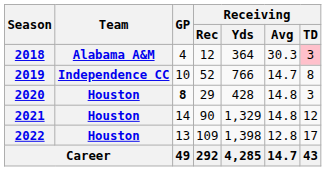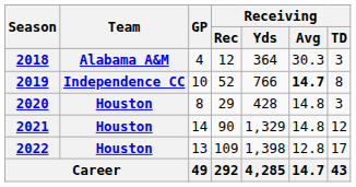2018 | Receiving / TD: pink background -> no background
2019 | Receiving / Avg: normal -> bold
2020 | GP: bold -> normal
